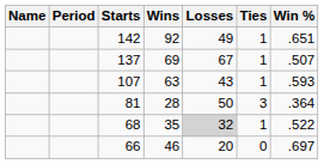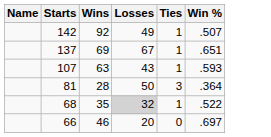- column: Period
142 | Win %: .651 -> .507
137 | Win %: .507 -> .651
